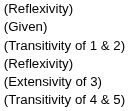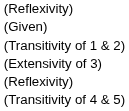row 4 | column 1: (Reflexivity) -> (Extensivity of 3)
row 5 | column 1: (Extensivity of 3) -> (Reflexivity)
